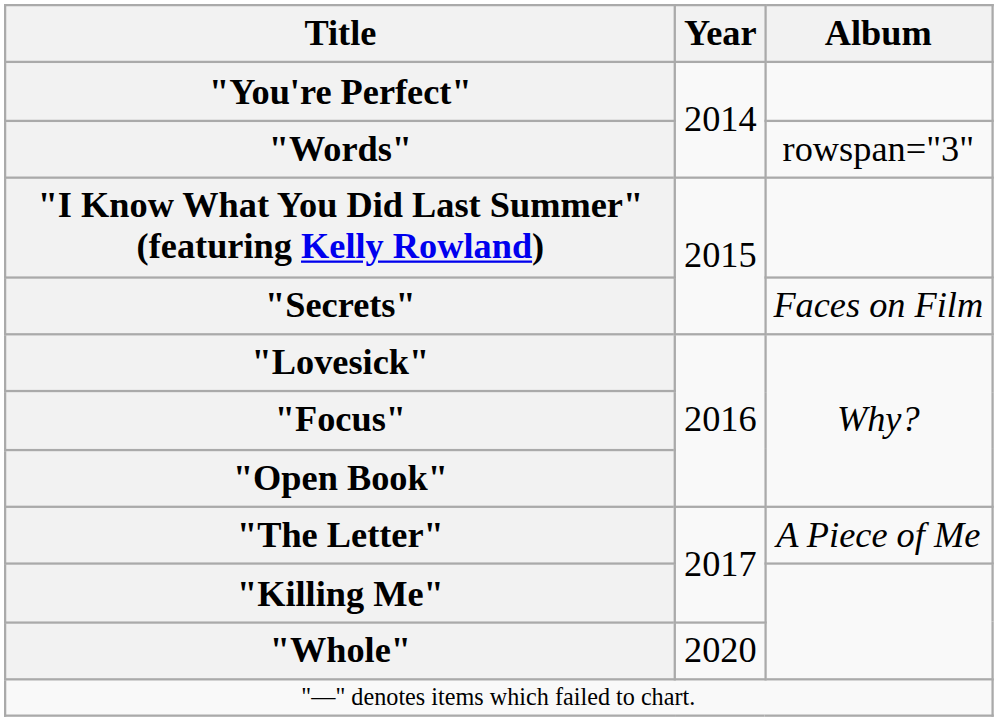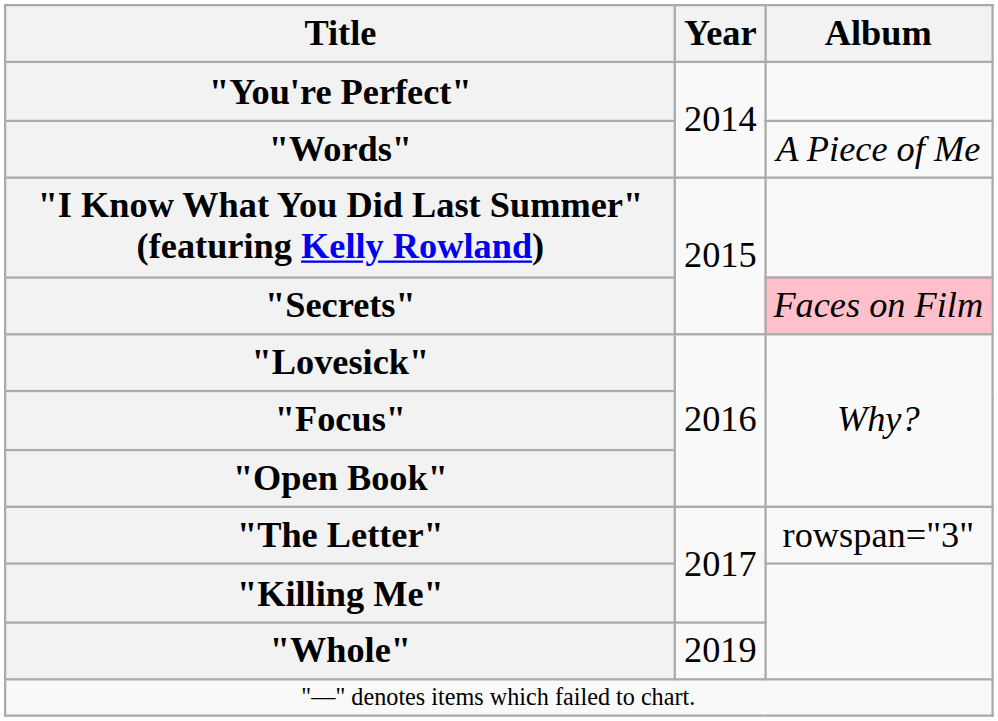"Words" | Album: rowspan="3" -> A Piece of Me
"Secrets" | Album: no background -> pink background
"The Letter" | Album: A Piece of Me -> rowspan="3"
"Whole" | Year: 2020 -> 2019
